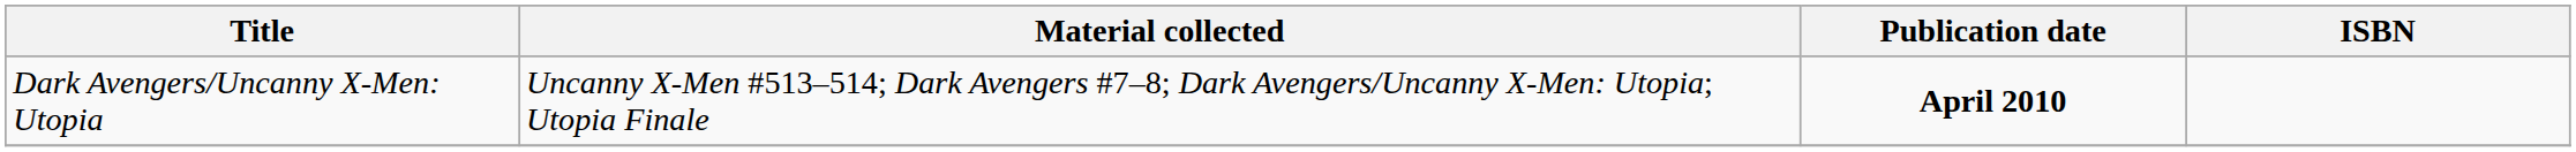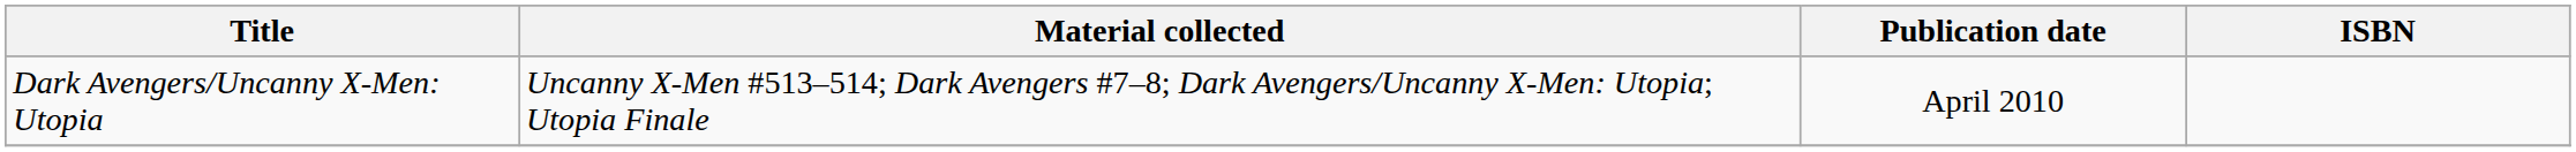Dark Avengers/Uncanny X-Men: Utopia | Publication date: bold -> normal
